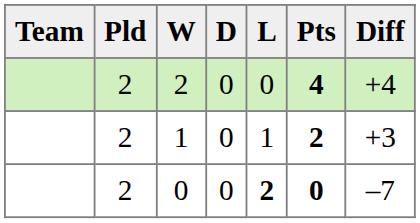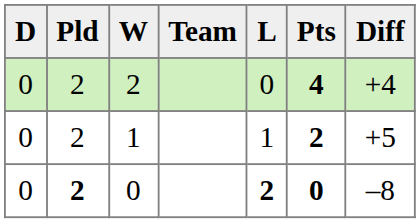columns swapped: Team <-> D
row 3 | Diff: +3 -> +5
row 4 | Pld: normal -> bold
row 4 | Diff: –7 -> –8
